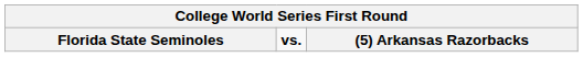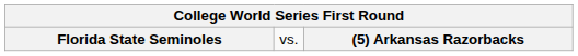Florida State Seminoles | column 2: bold -> normal
